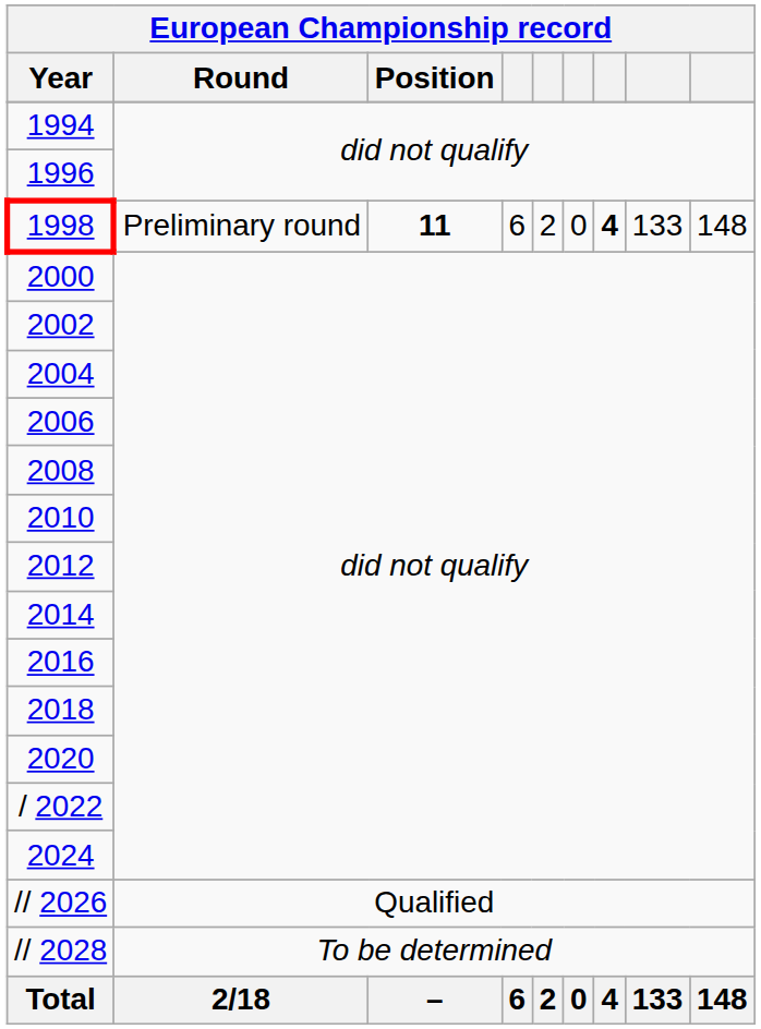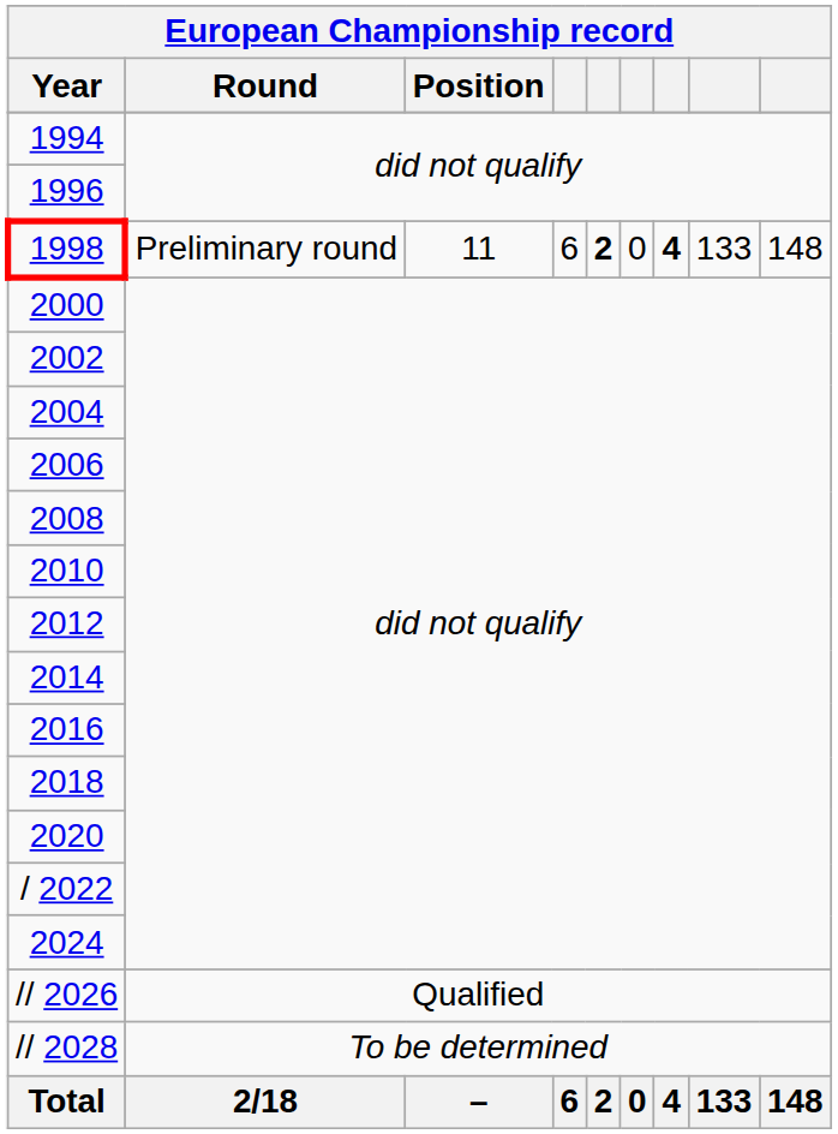1998 | European Championship record / Position: bold -> normal
1998 | column 5: normal -> bold
